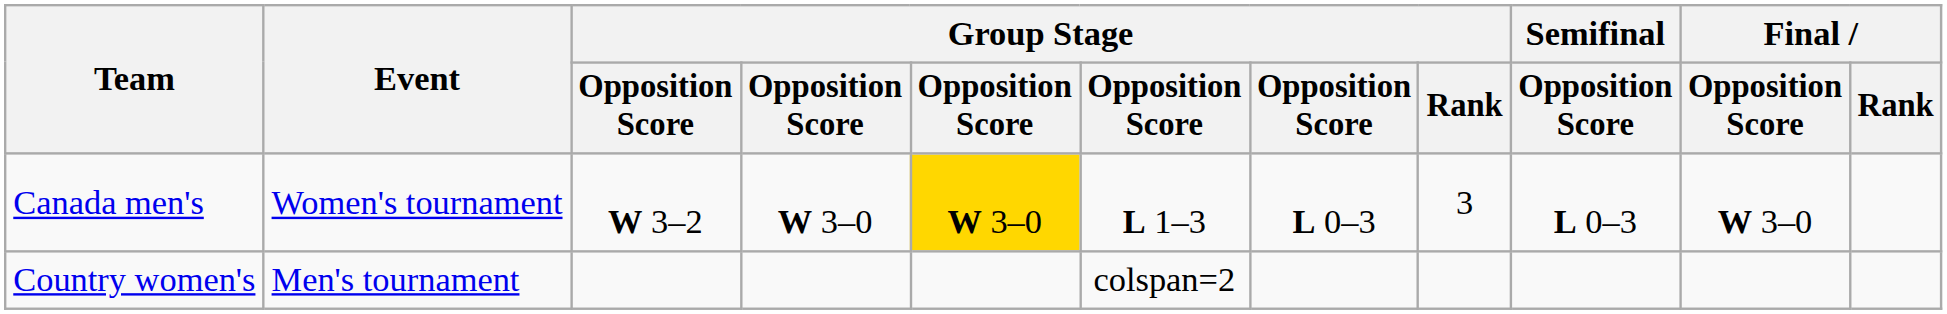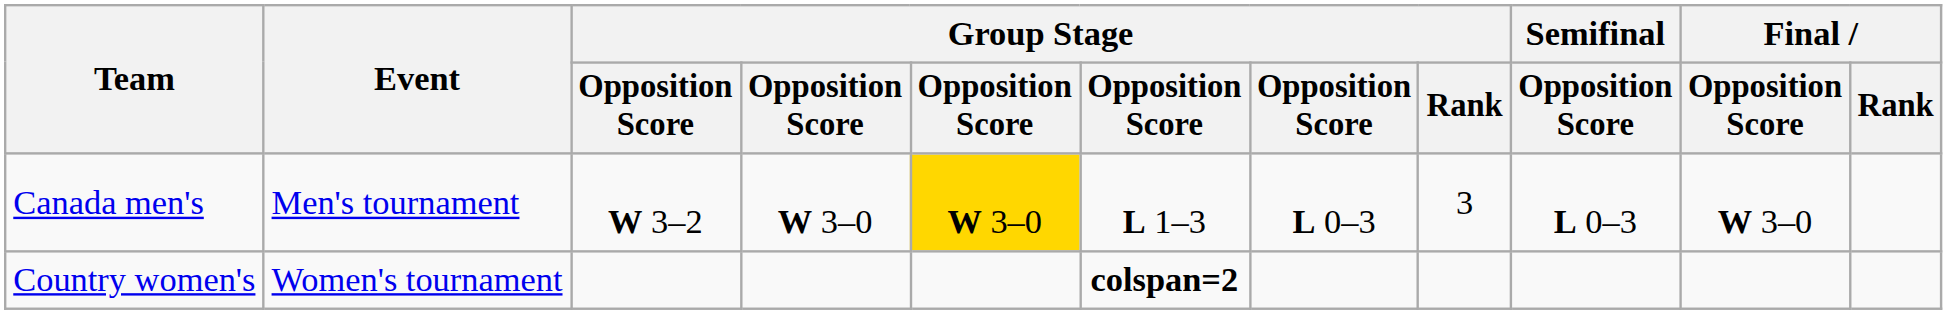Canada men's | Event: Women's tournament -> Men's tournament
Country women's | Event: Men's tournament -> Women's tournament
Country women's | column 6: normal -> bold
